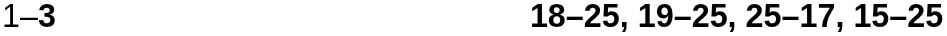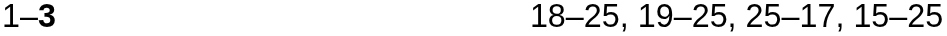row 1 | column 2: bold -> normal
